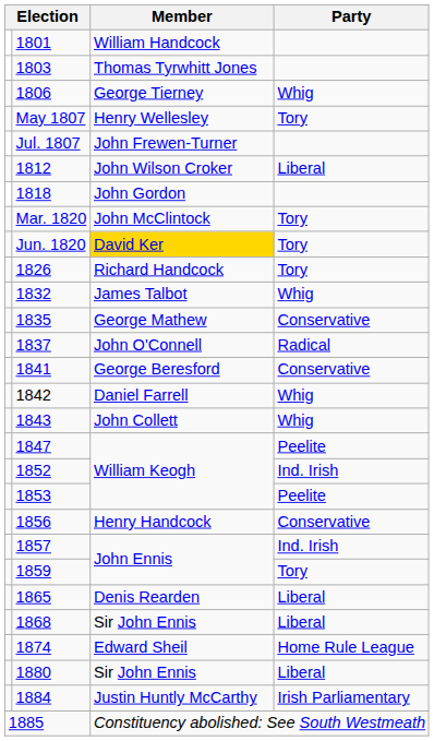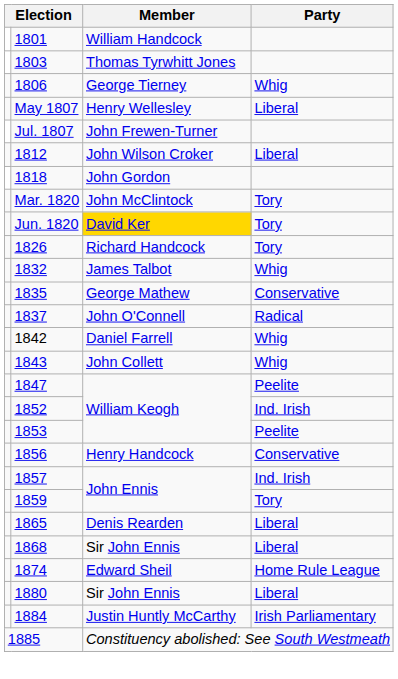May 1807 | Party: Tory -> Liberal
- row: 1841 | George Beresford | Conservative
